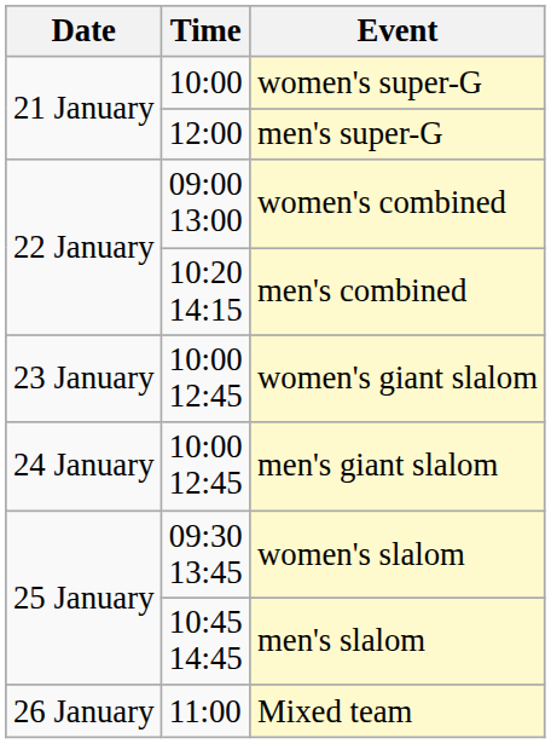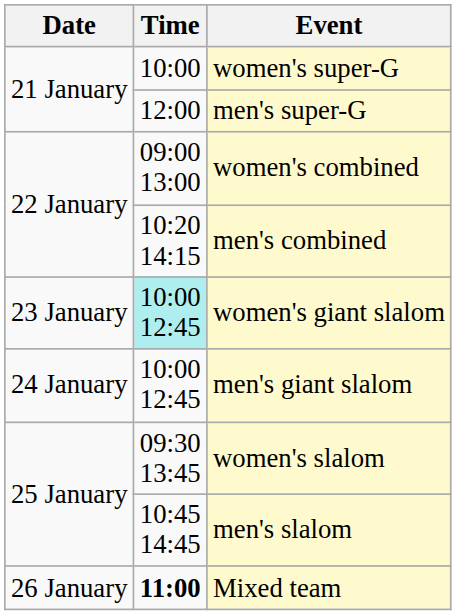women's giant slalom | Time: no background -> paleturquoise background
Mixed team | Time: normal -> bold
